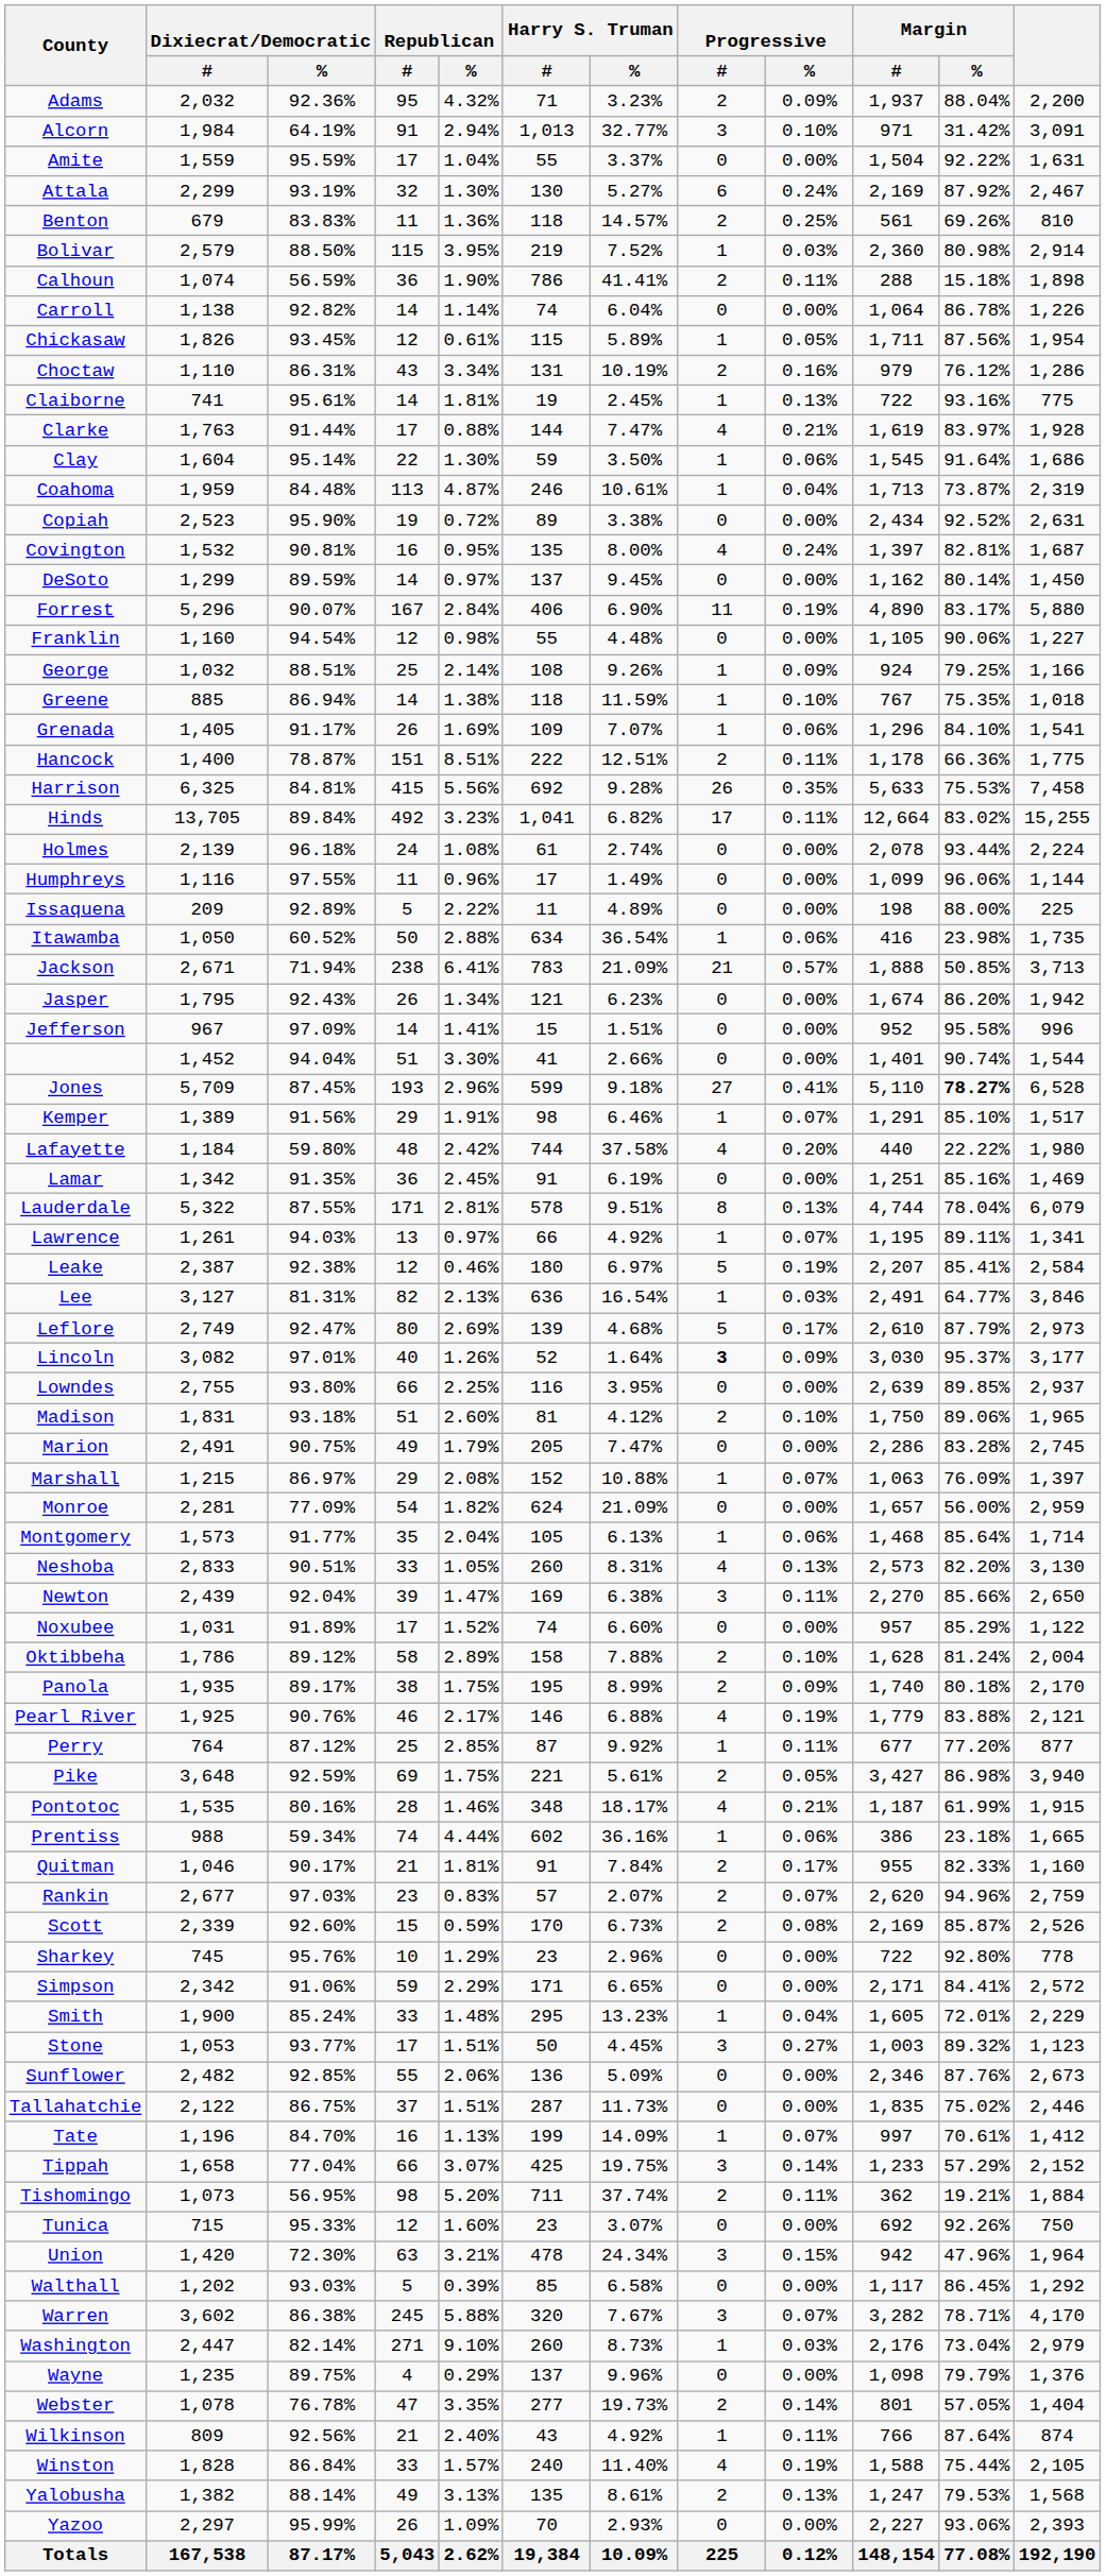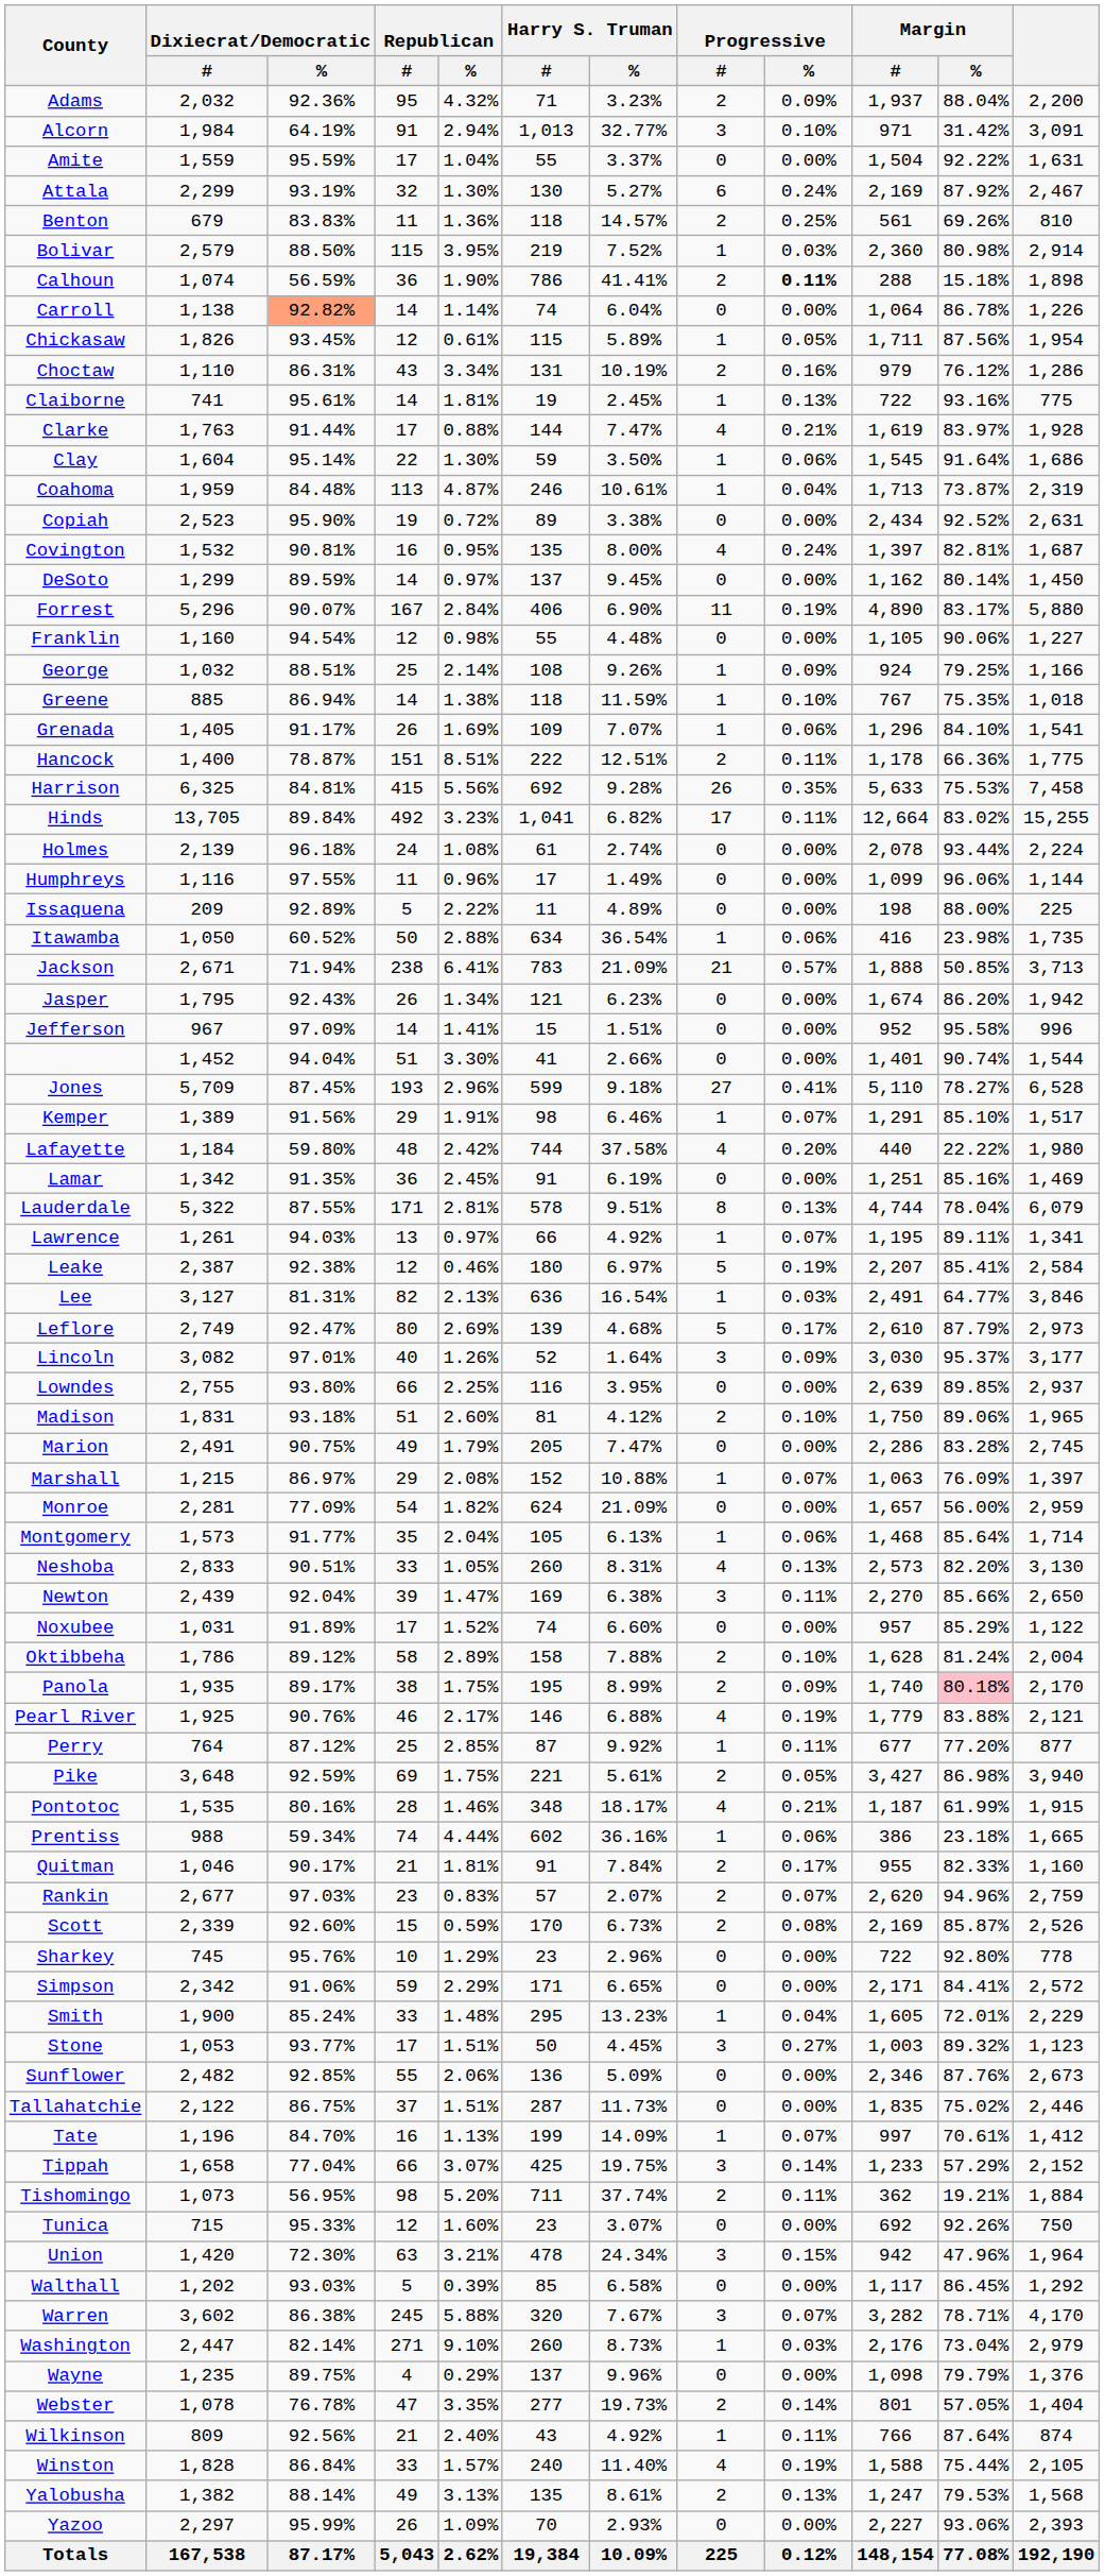Calhoun | Progressive / %: normal -> bold
Carroll | Dixiecrat/Democratic / %: no background -> lightsalmon background
Jones | Margin / %: bold -> normal
Lincoln | Progressive / #: bold -> normal
Panola | Margin / %: no background -> pink background
